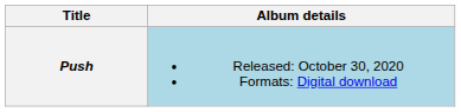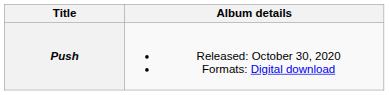Push | Album details: lightblue background -> no background
